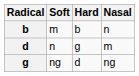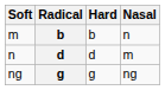columns swapped: Radical <-> Soft
row 3 | Hard: g -> d
row 4 | Hard: d -> g
